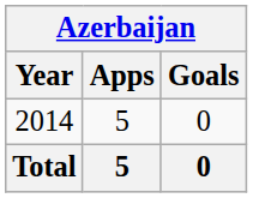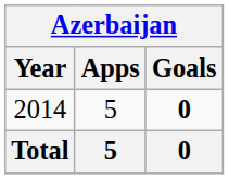2014 | Goals: normal -> bold
